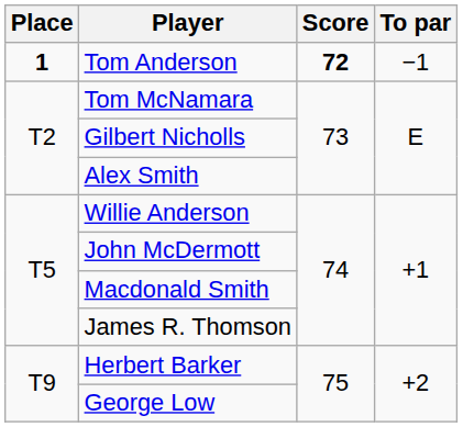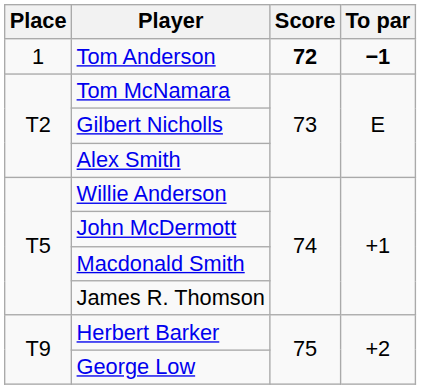Tom Anderson | Place: bold -> normal
Tom Anderson | To par: normal -> bold
